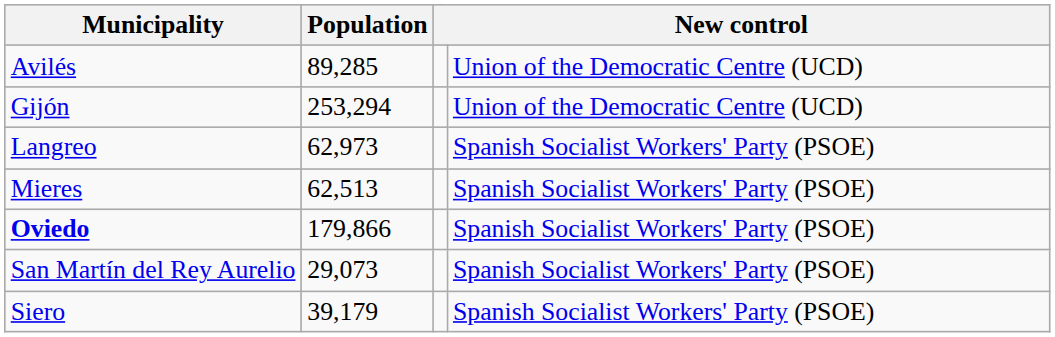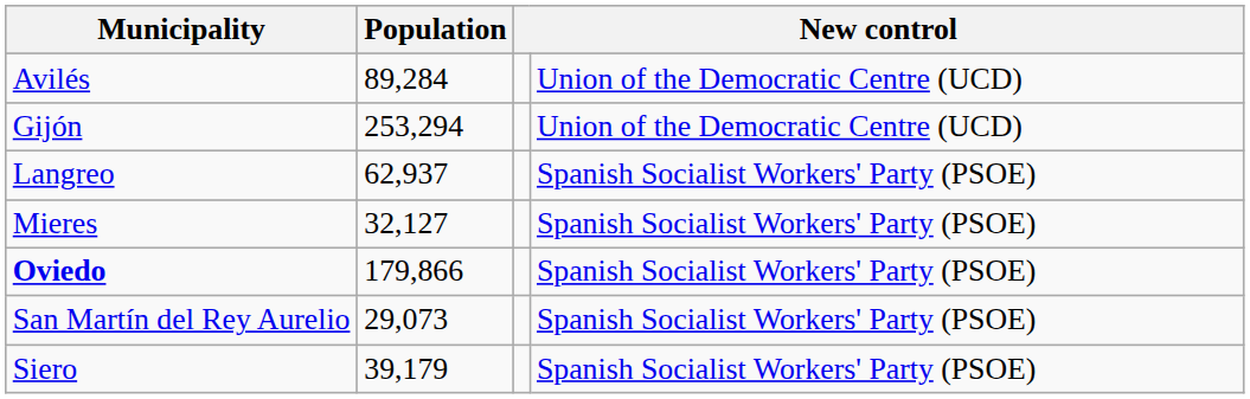Avilés | Population: 89,285 -> 89,284
Langreo | Population: 62,973 -> 62,937
Mieres | Population: 62,513 -> 32,127
